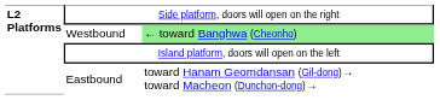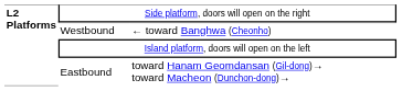Westbound | column 3: lightgreen background -> no background
